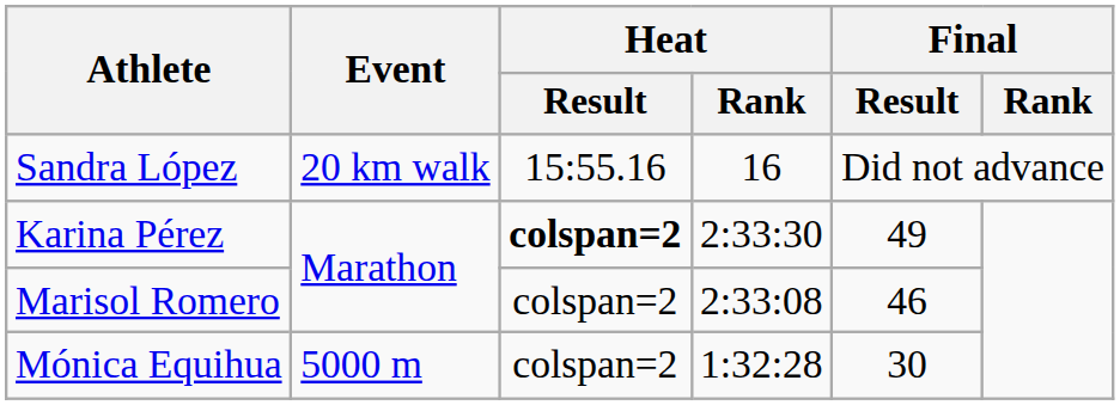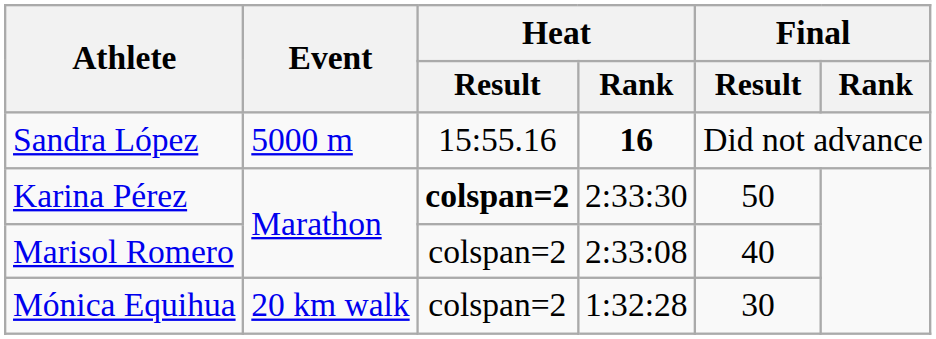Sandra López | Event: 20 km walk -> 5000 m
Sandra López | Heat / Rank: normal -> bold
Karina Pérez | Final / Result: 49 -> 50
Marisol Romero | Final / Result: 46 -> 40
Mónica Equihua | Event: 5000 m -> 20 km walk
